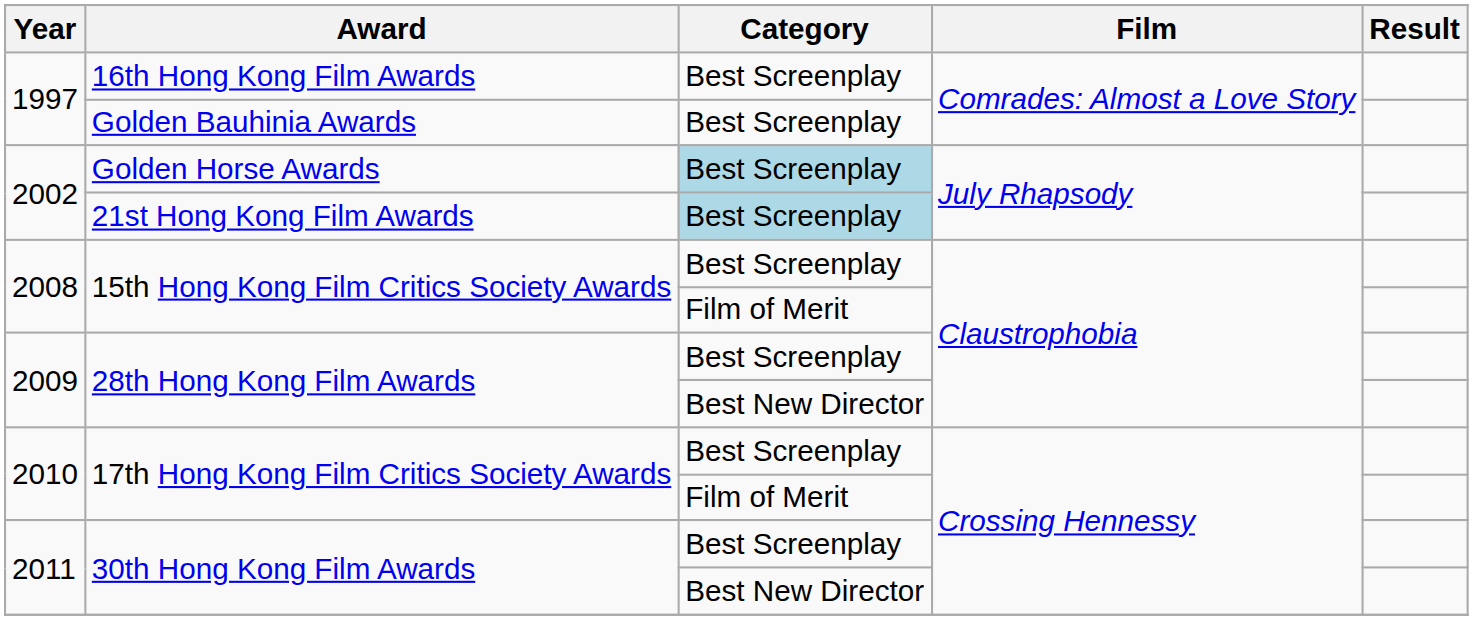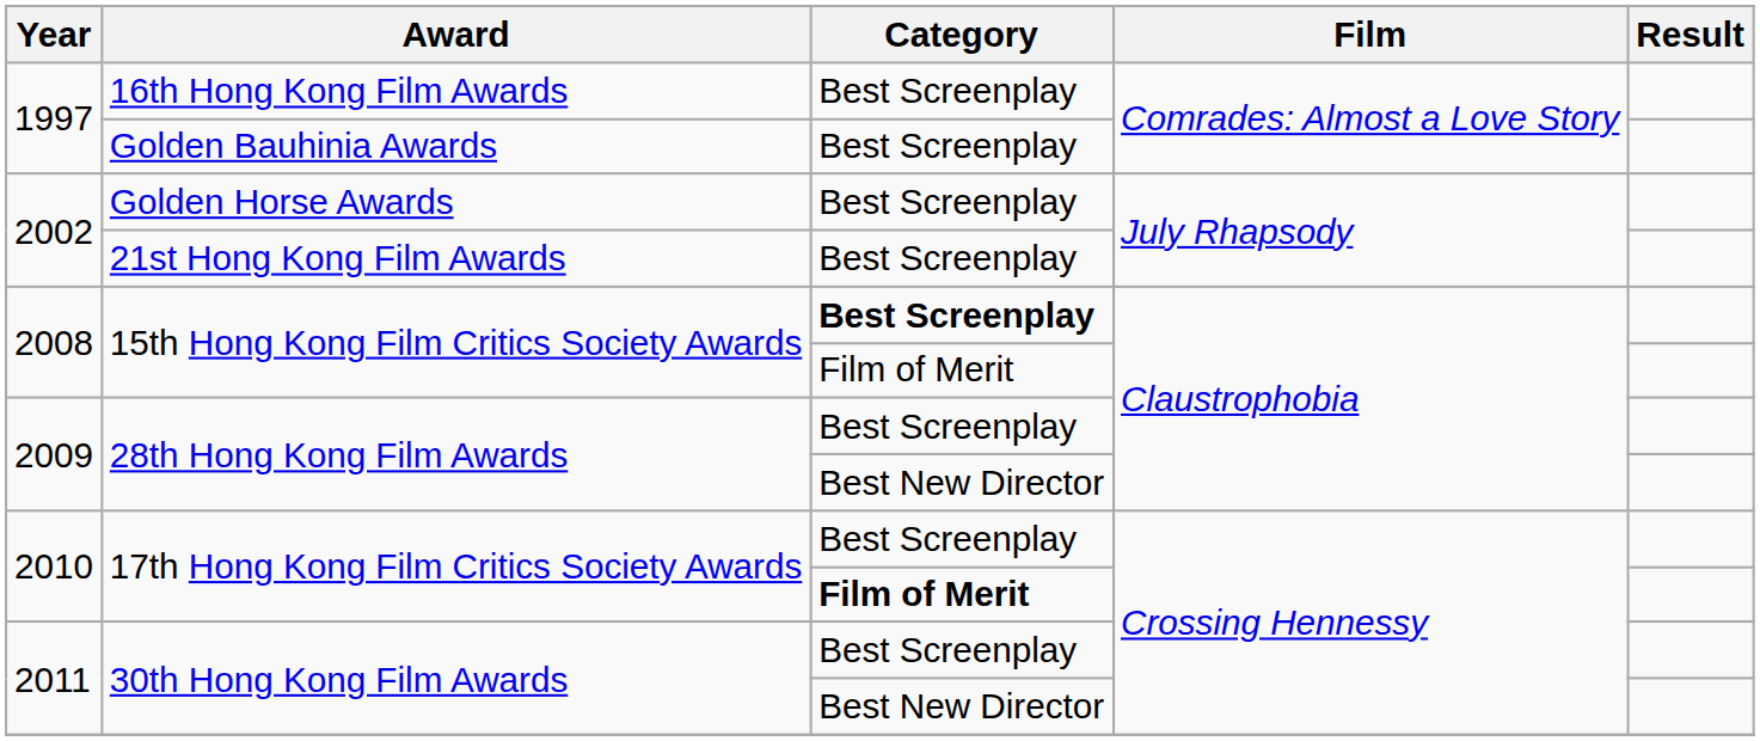Golden Horse Awards | Category: lightblue background -> no background
21st Hong Kong Film Awards | Category: lightblue background -> no background
15th Hong Kong Film Critics Society Awards / Best Screenplay | Category: normal -> bold
17th Hong Kong Film Critics Society Awards / Film of Merit | Category: normal -> bold
